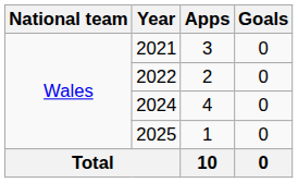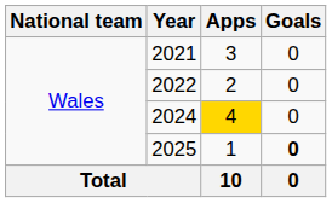2024 | Apps: no background -> gold background
2025 | Goals: normal -> bold
